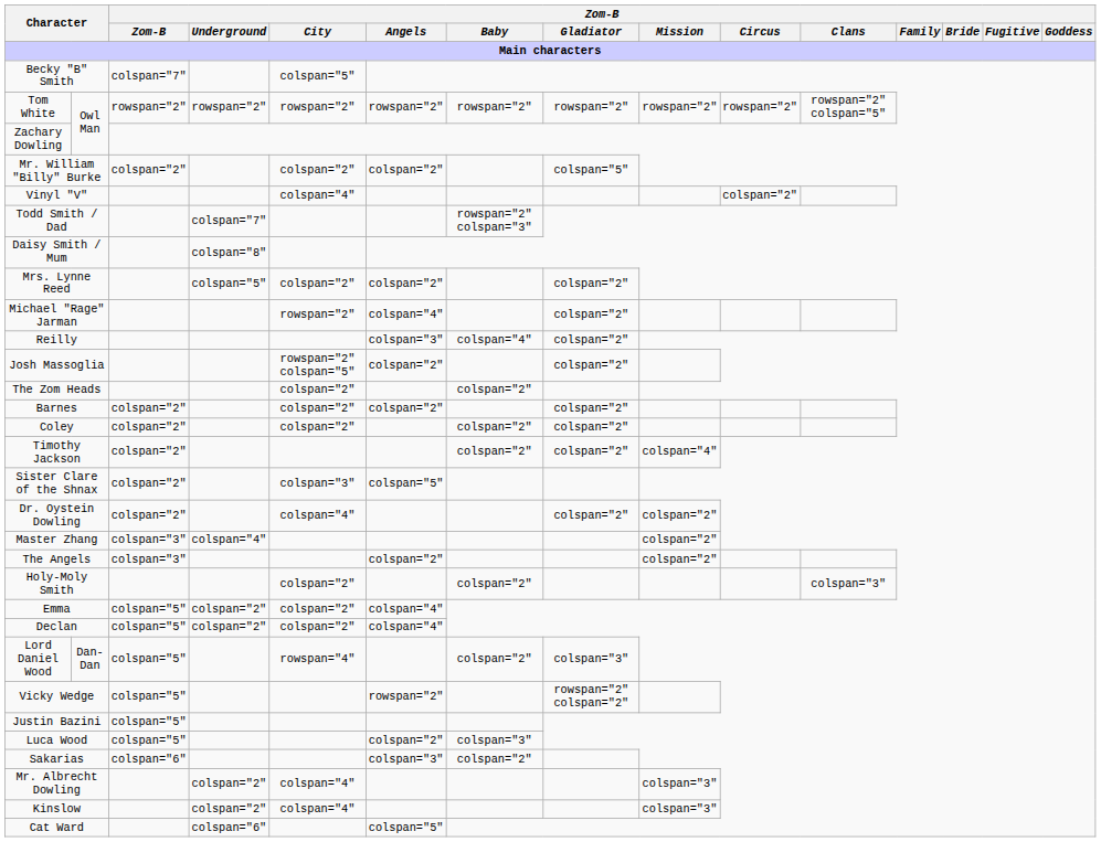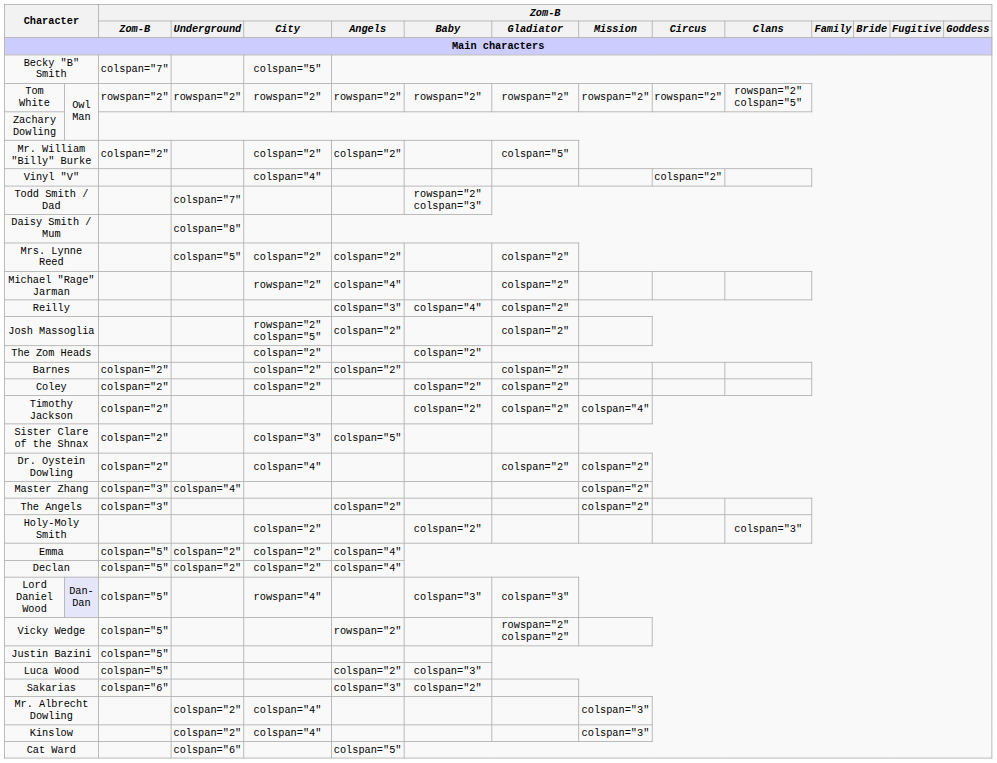Lord Daniel Wood | column 2: no background -> lavender background
Lord Daniel Wood | Zom-B / Baby: colspan="2" -> colspan="3"
